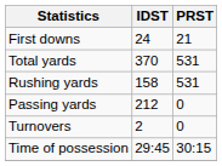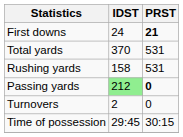First downs | PRST: normal -> bold
Passing yards | IDST: no background -> lightgreen background
Passing yards | PRST: normal -> bold
